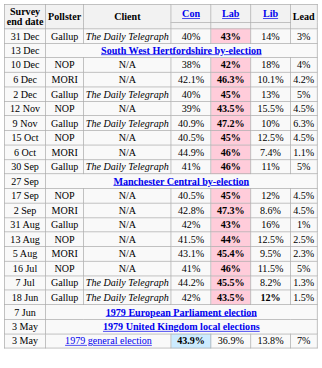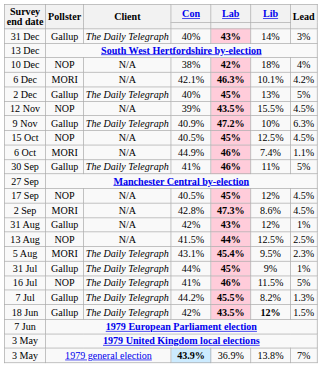31 Aug | Lib: 16% -> 12%
5 Aug | Client: N/A -> The Daily Telegraph
+ row: 31 Jul | Gallup | The Daily Telegraph | 44% | 45% | 9% | 1%
16 Jul | Client: N/A -> The Daily Telegraph
